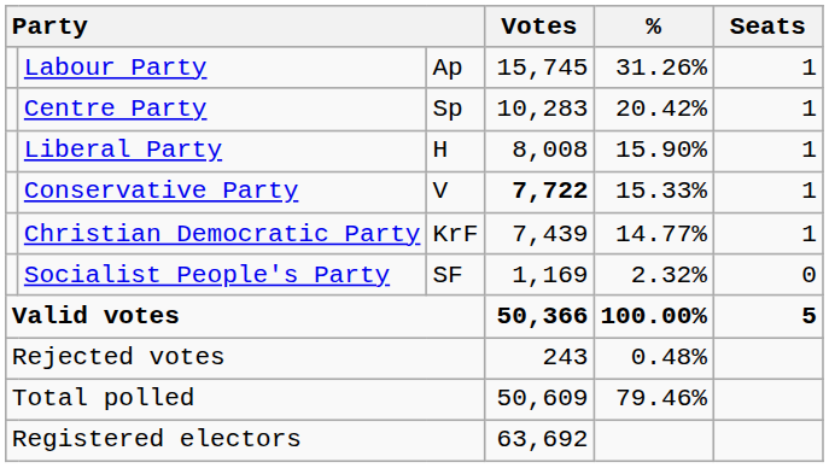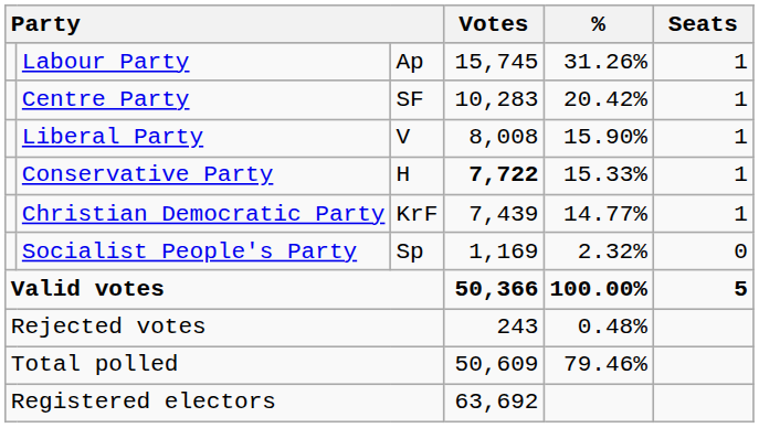Centre Party | column 3: Sp -> SF
Liberal Party | column 3: H -> V
Conservative Party | column 3: V -> H
Socialist People's Party | column 3: SF -> Sp
